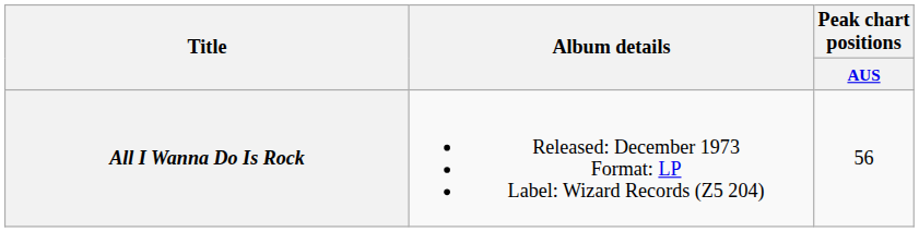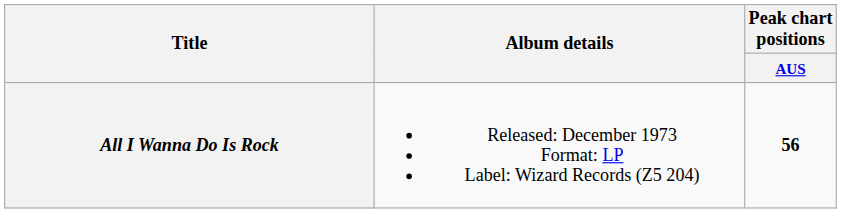row 3 | Peak chart positions / AUS: normal -> bold
